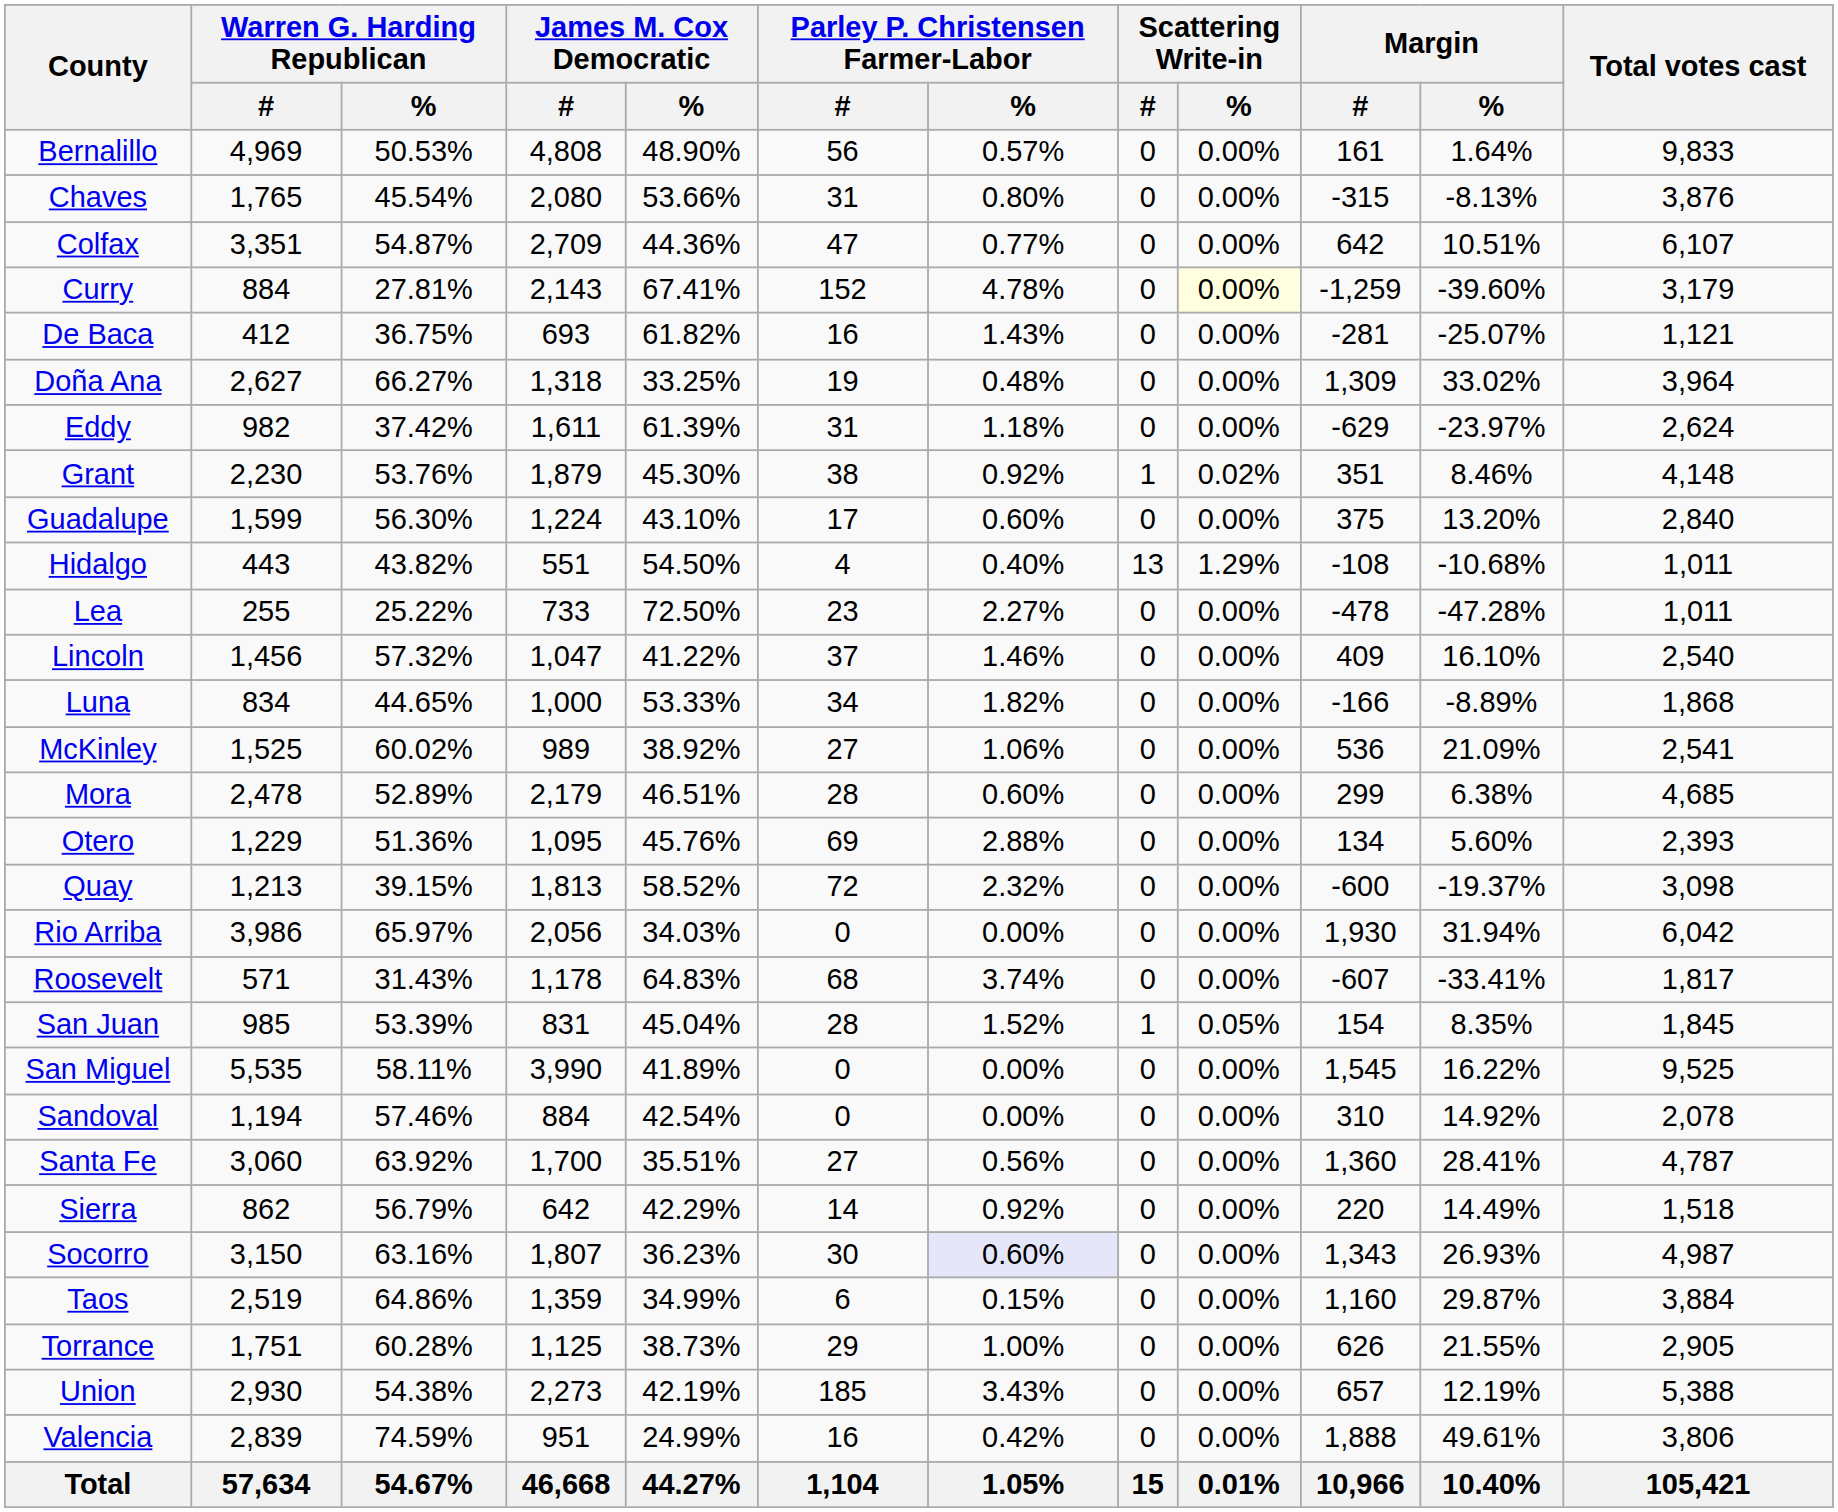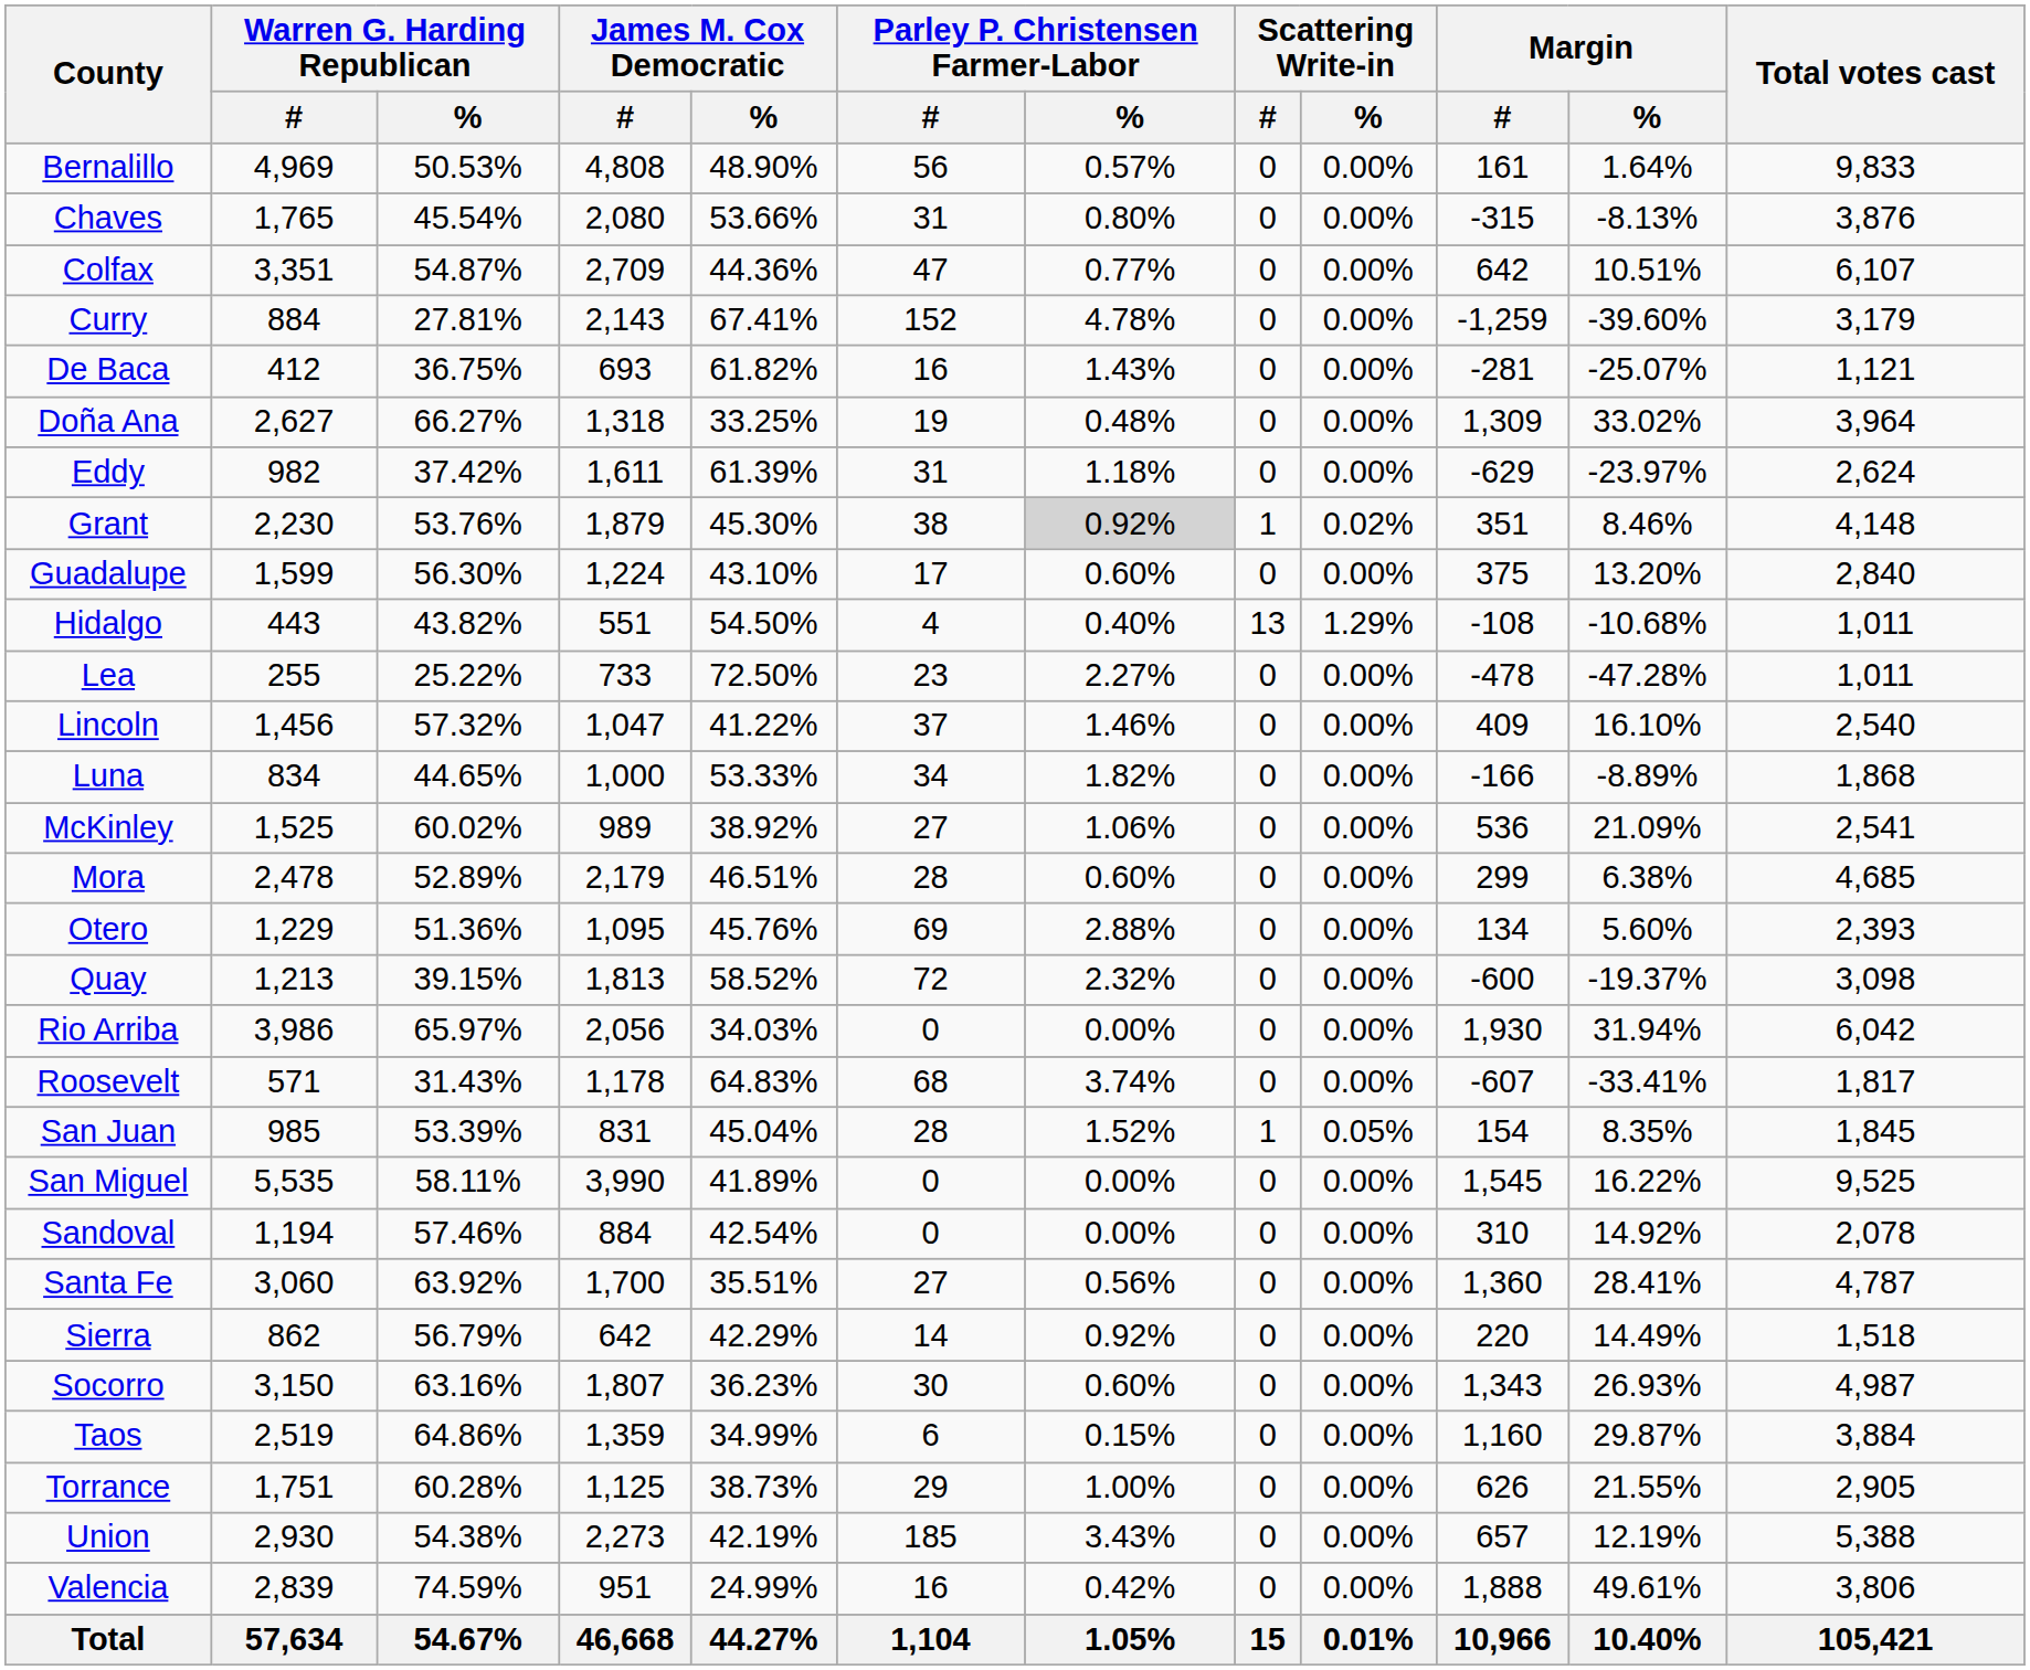Curry | Scattering Write-in / %: lightyellow background -> no background
Grant | Parley P. Christensen Farmer-Labor / %: no background -> lightgrey background
Socorro | Parley P. Christensen Farmer-Labor / %: lavender background -> no background
